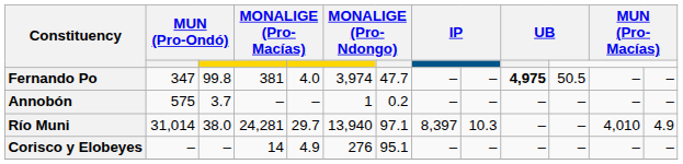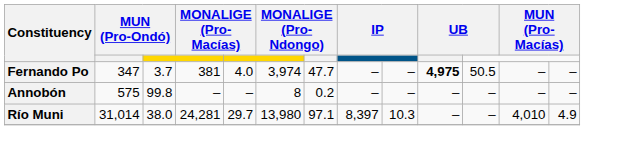Fernando Po | column 3: 99.8 -> 3.7
Annobón | column 3: 3.7 -> 99.8
Annobón | column 6: 1 -> 8
Río Muni | column 6: 13,940 -> 13,980
- row: Corisco y Elobeyes | – | – | 14 | 4.9 | 276 | 95.1 | – | – | – | – | – | –
